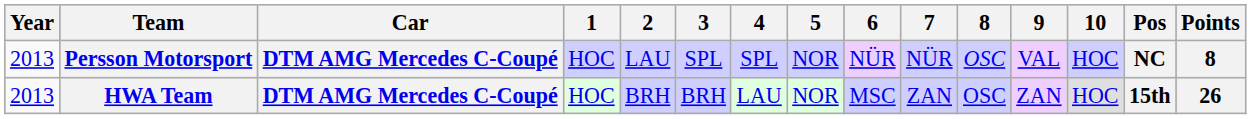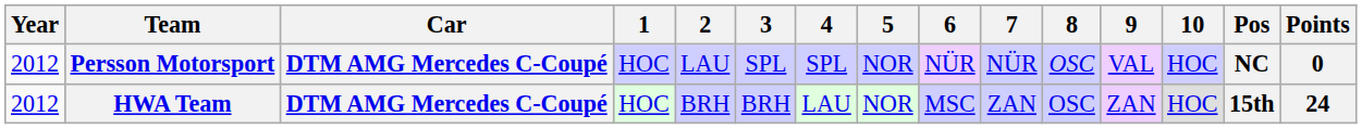Persson Motorsport | Year: 2013 -> 2012
Persson Motorsport | Points: 8 -> 0
HWA Team | Year: 2013 -> 2012
HWA Team | Points: 26 -> 24
